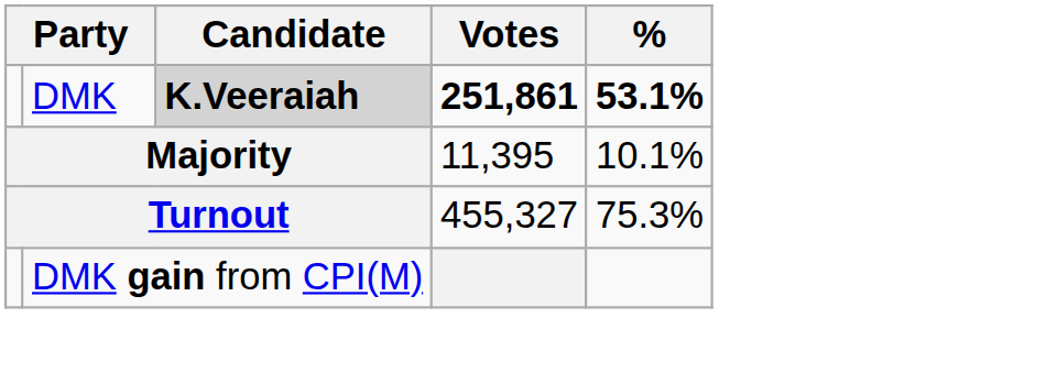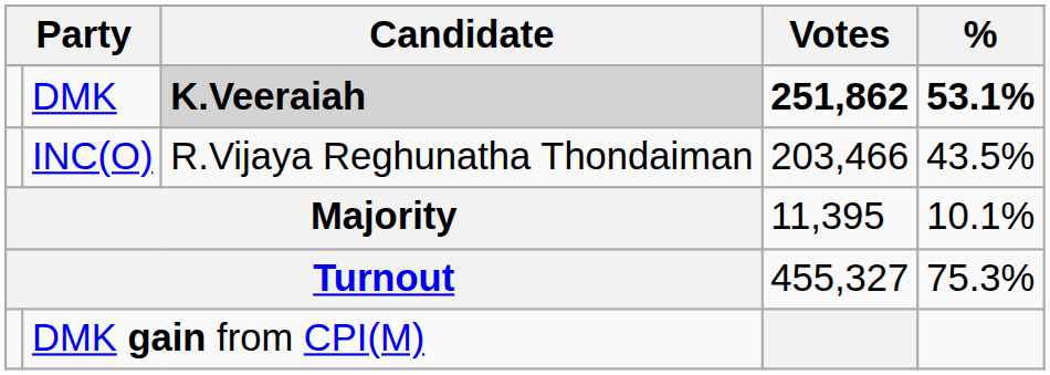DMK | Votes: 251,861 -> 251,862
+ row: INC(O) | R.Vijaya Reghunatha Thondaiman | 203,466 | 43.5%
